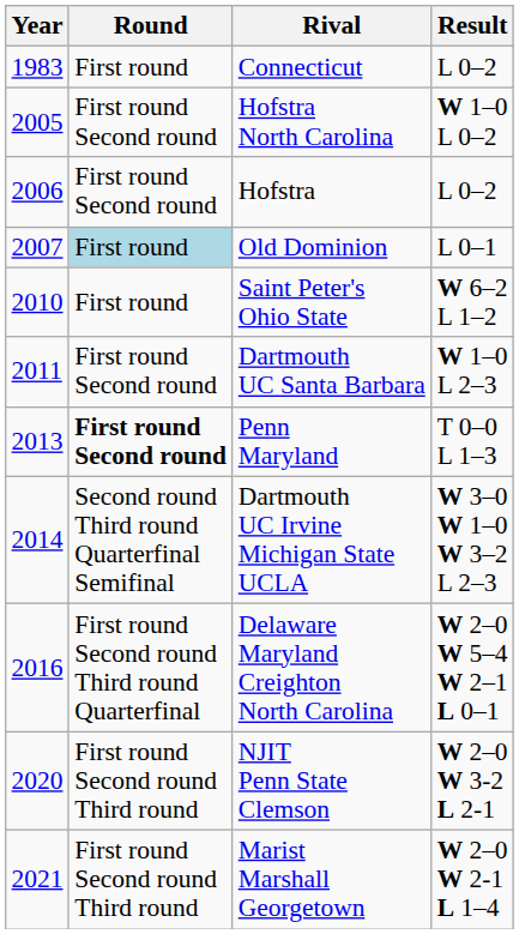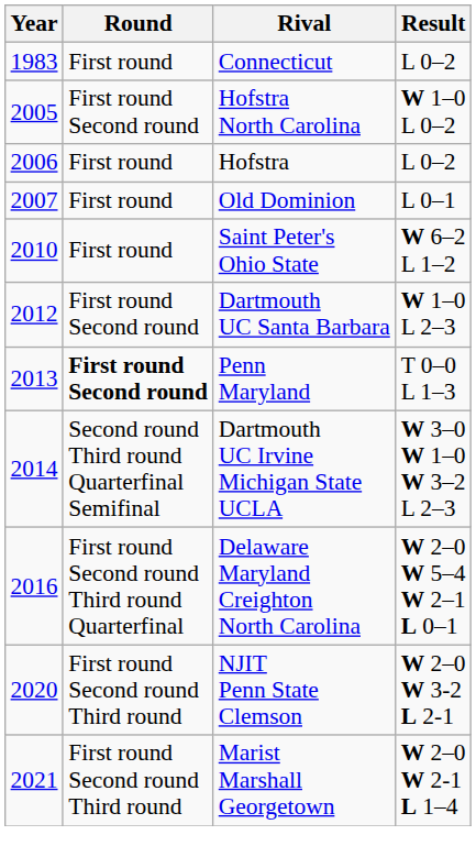Hofstra | Round: First round Second round -> First round
Old Dominion | Round: lightblue background -> no background
Dartmouth UC Santa Barbara | Year: 2011 -> 2012
